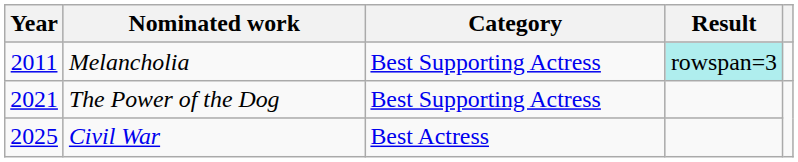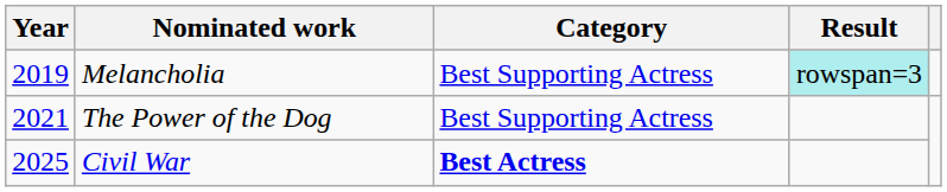Melancholia | Year: 2011 -> 2019
Civil War | Category: normal -> bold
